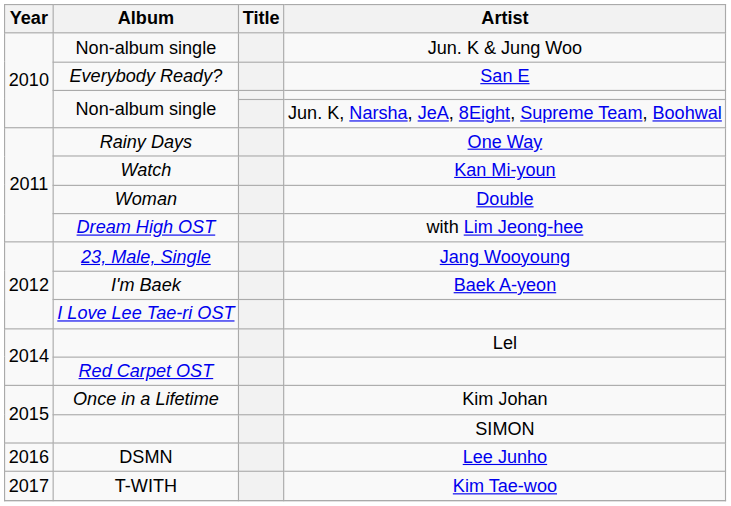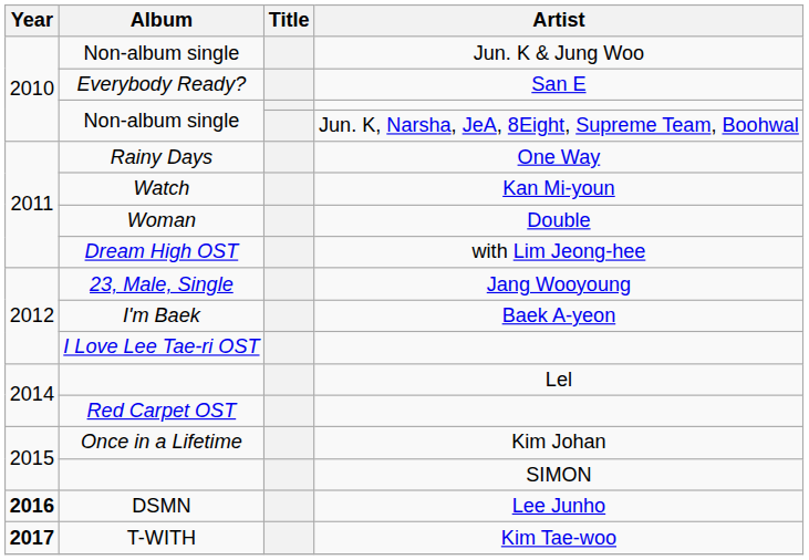Lee Junho | Year: normal -> bold
Kim Tae-woo | Year: normal -> bold
